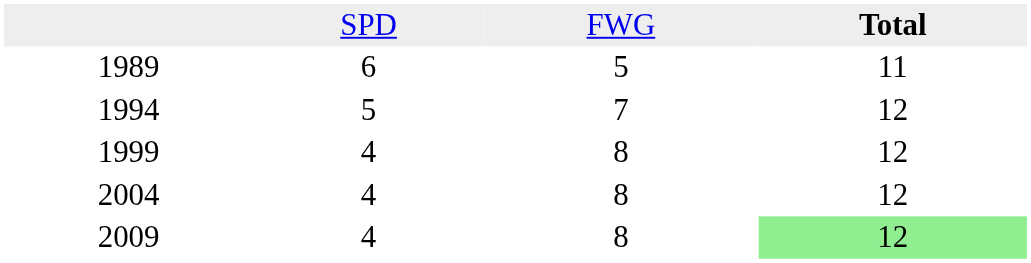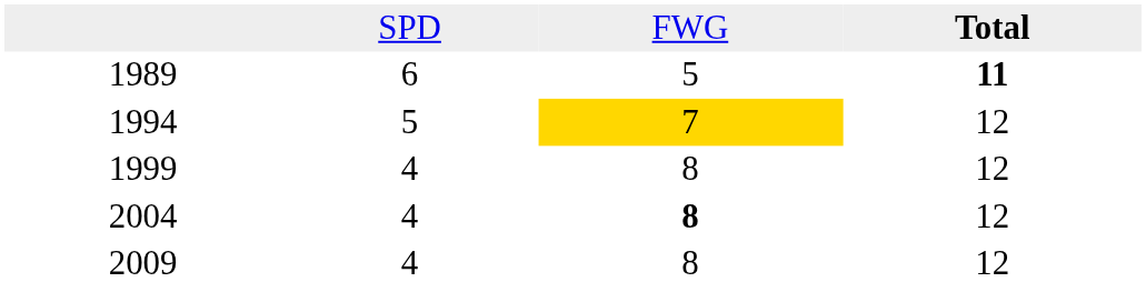1989 | column 4: normal -> bold
1994 | column 3: no background -> gold background
2004 | column 3: normal -> bold
2009 | column 4: lightgreen background -> no background
